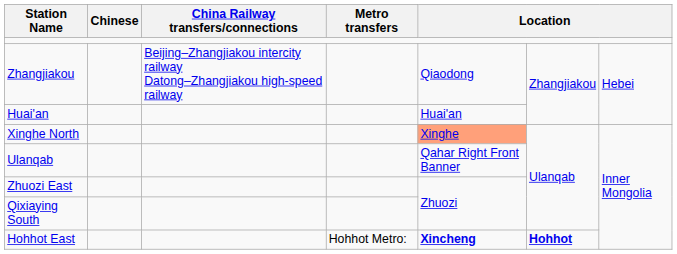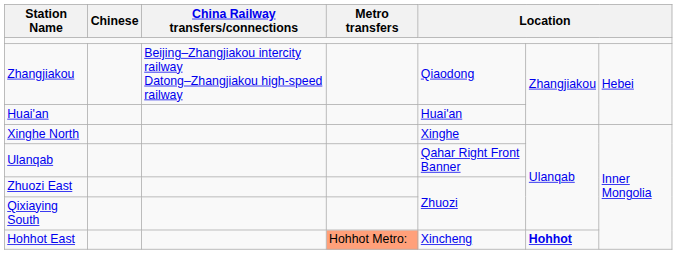Xinghe North | column 5: lightsalmon background -> no background
Hohhot East | Metro transfers: no background -> lightsalmon background
Hohhot East | column 5: bold -> normal
